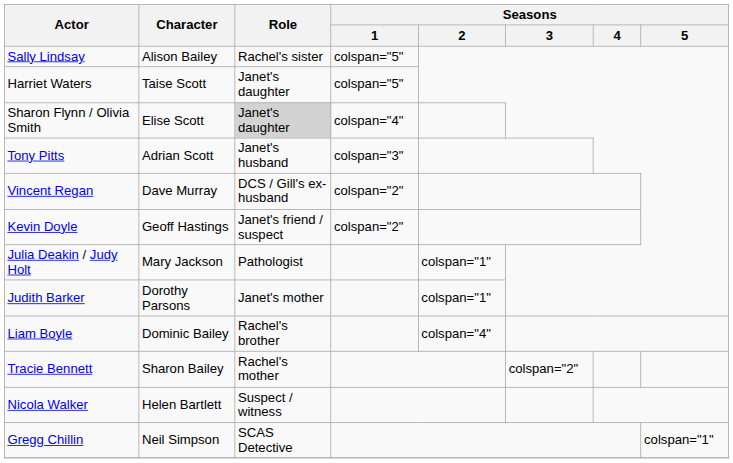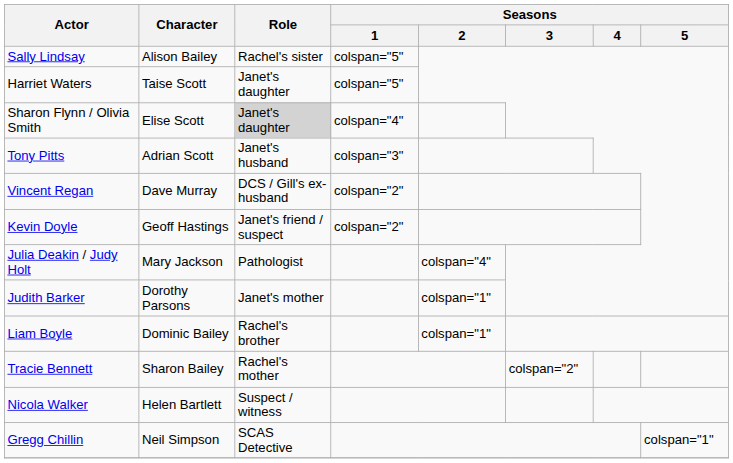Julia Deakin / Judy Holt | Seasons / 2: colspan="1" -> colspan="4"
Liam Boyle | Seasons / 2: colspan="4" -> colspan="1"
